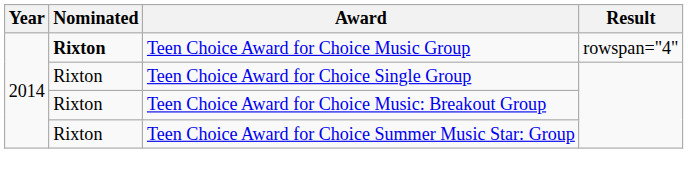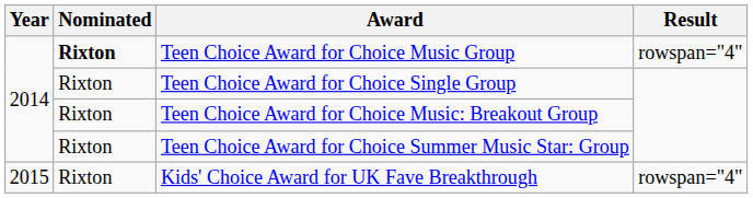+ row: 2015 | Rixton | Kids' Choice Award for UK Fave Breakthrough | rowspan="4"
